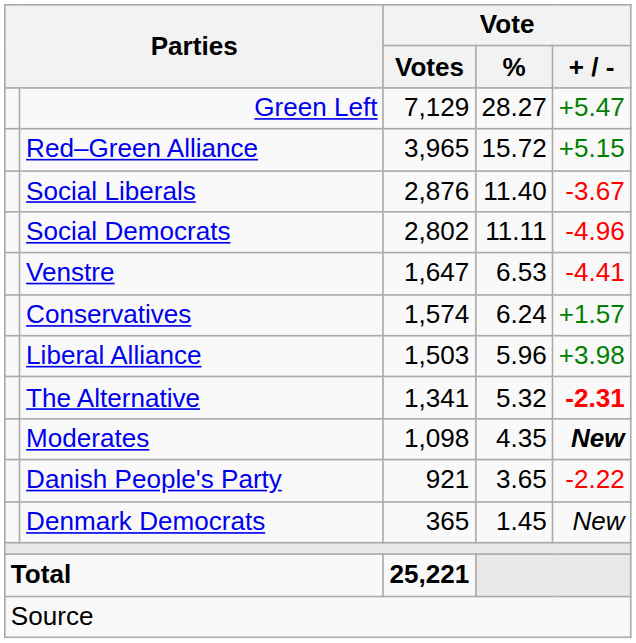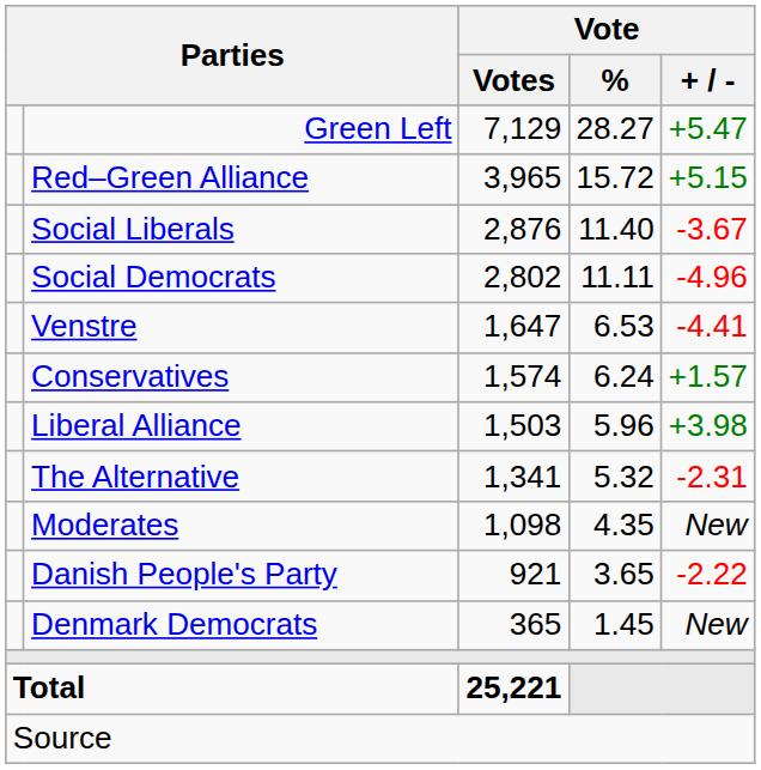The Alternative | Vote / + / -: bold -> normal
Moderates | Vote / + / -: bold -> normal
